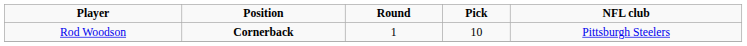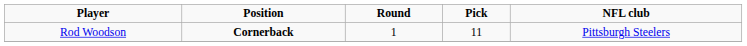Rod Woodson | Pick: 10 -> 11
